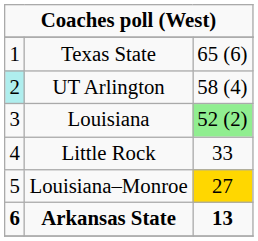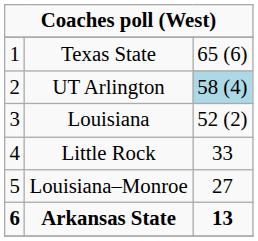UT Arlington | column 1: paleturquoise background -> no background
UT Arlington | column 3: no background -> lightblue background
Louisiana | column 3: lightgreen background -> no background
Louisiana–Monroe | column 3: gold background -> no background
